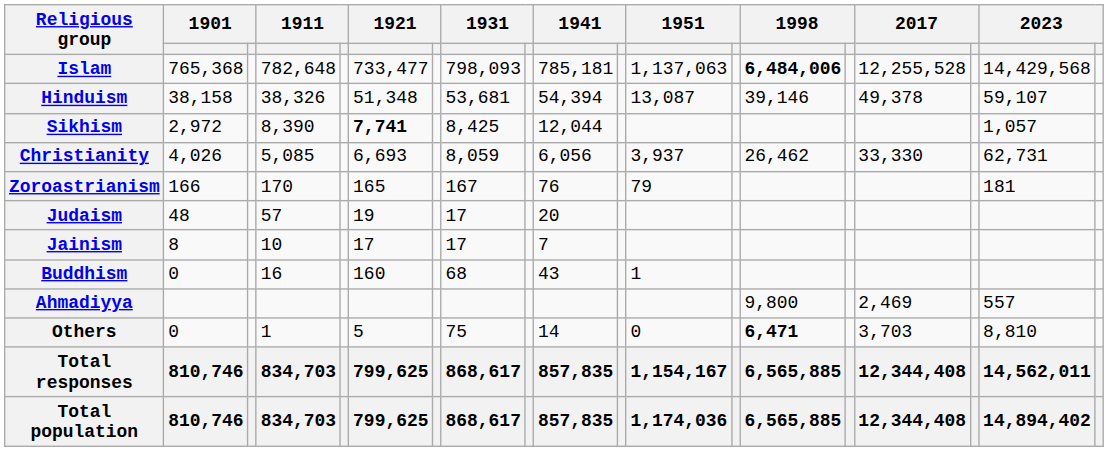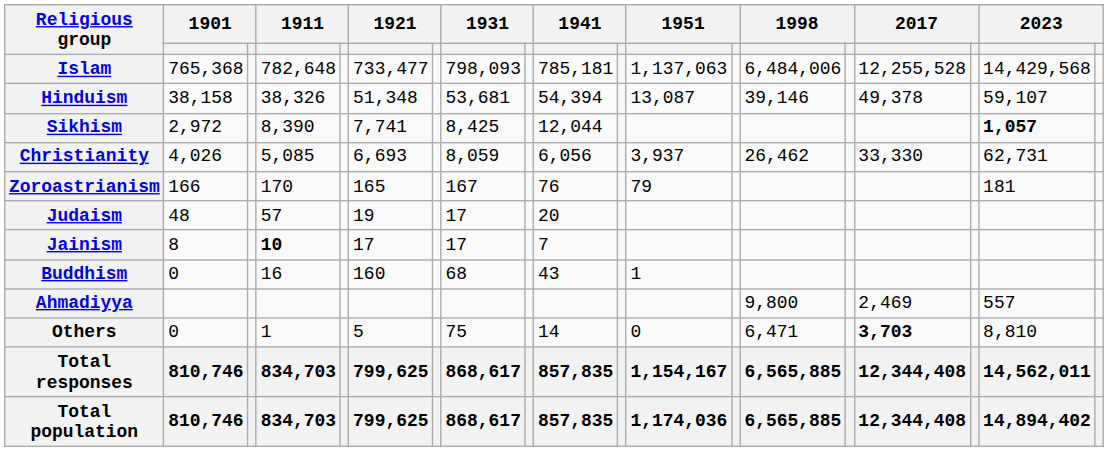Islam | column 14: bold -> normal
Sikhism | column 6: bold -> normal
Sikhism | column 18: normal -> bold
Jainism | column 4: normal -> bold
Others | column 14: bold -> normal
Others | column 16: normal -> bold
